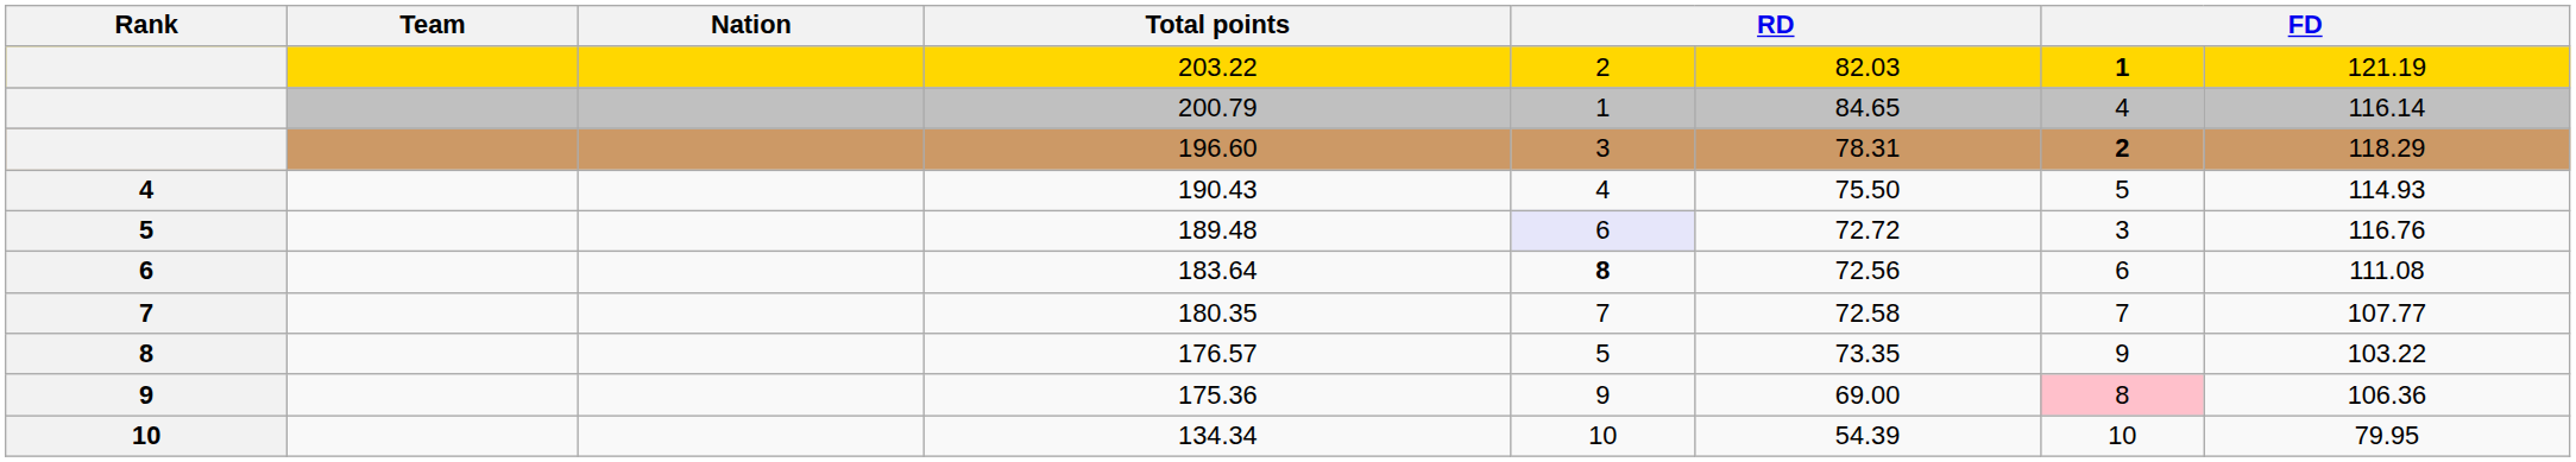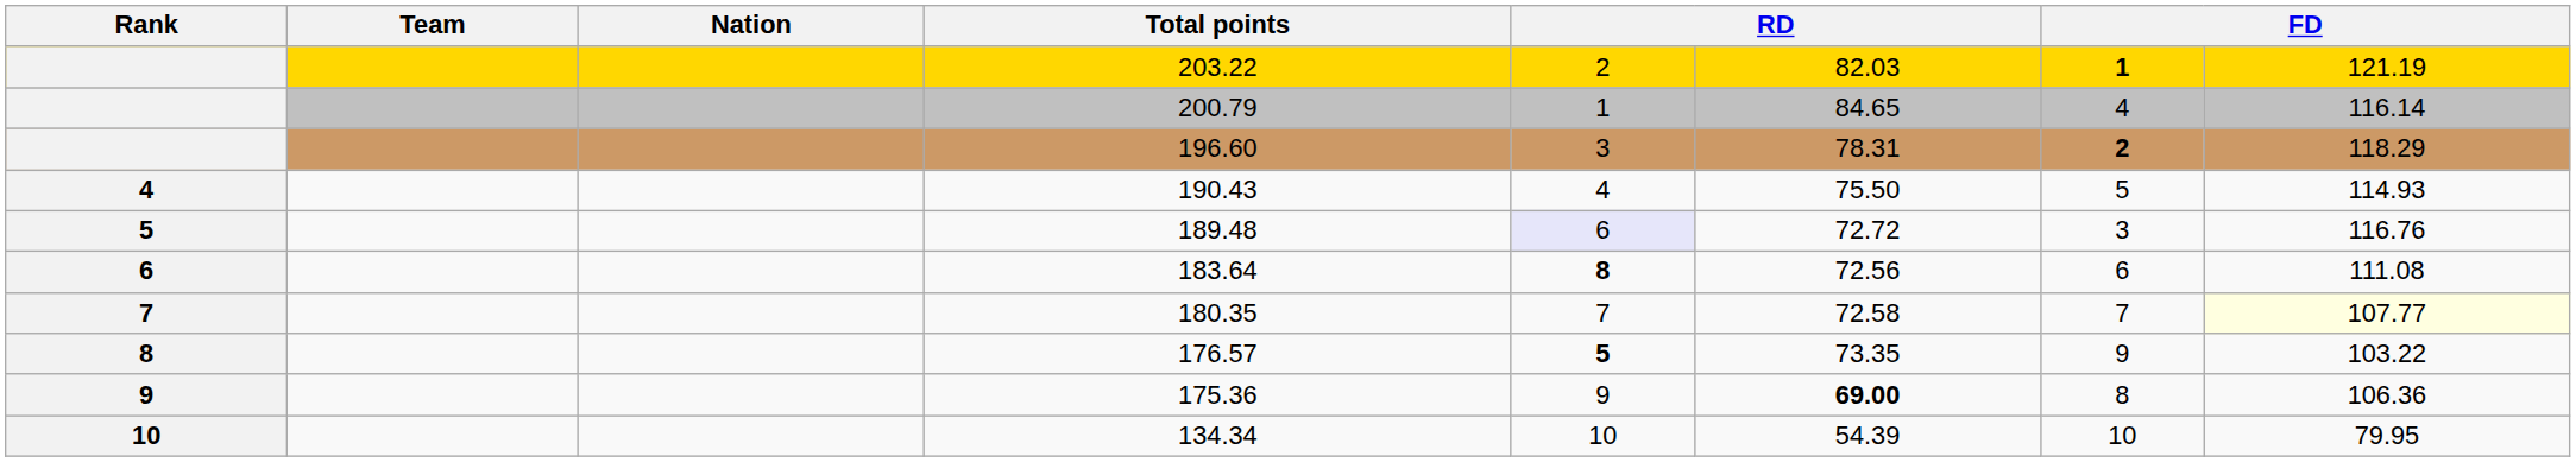180.35 | column 8: no background -> lightyellow background
176.57 | column 5: normal -> bold
175.36 | column 6: normal -> bold
175.36 | column 7: pink background -> no background
